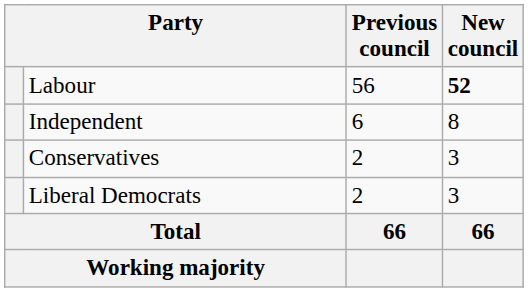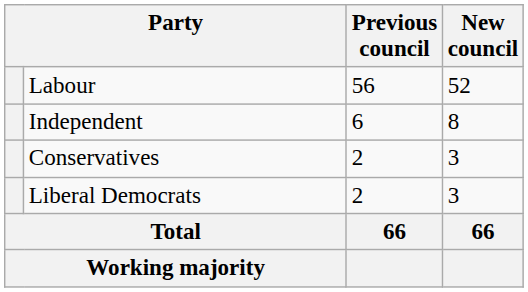Labour | New council: bold -> normal
